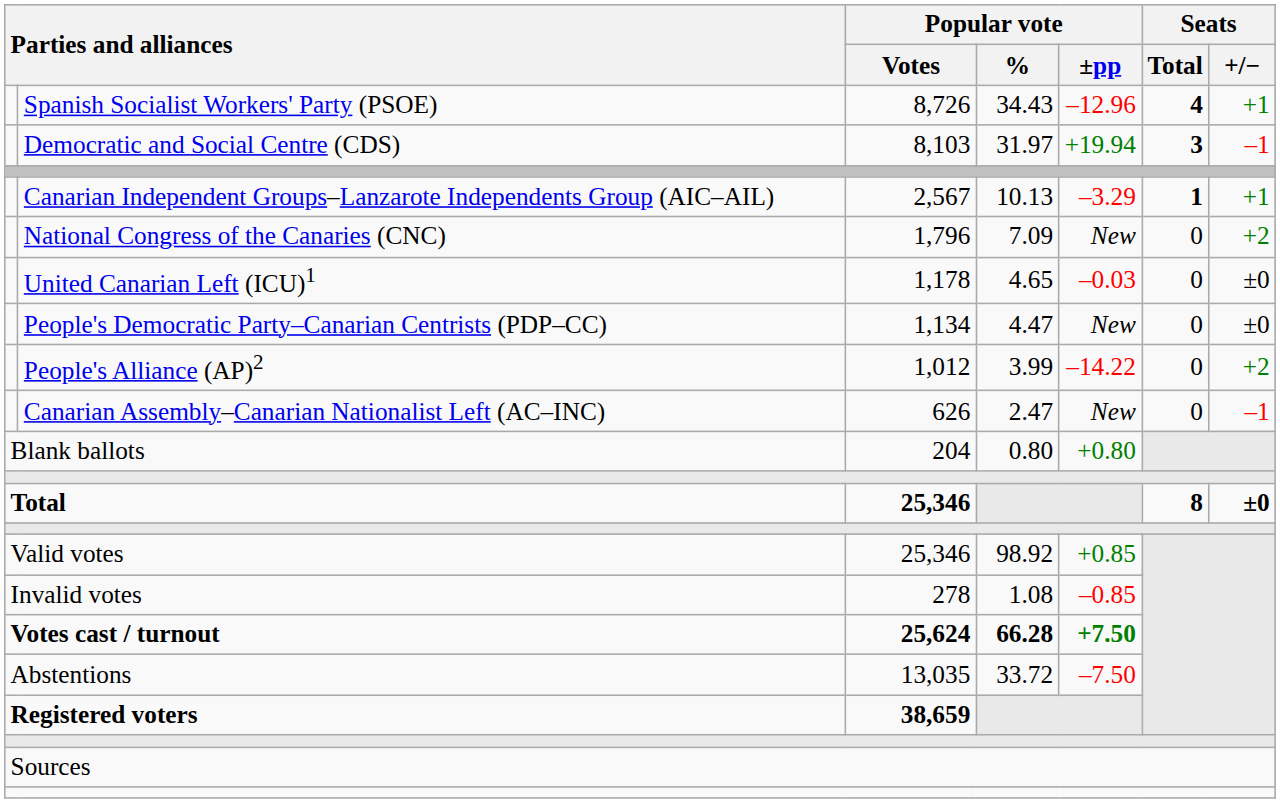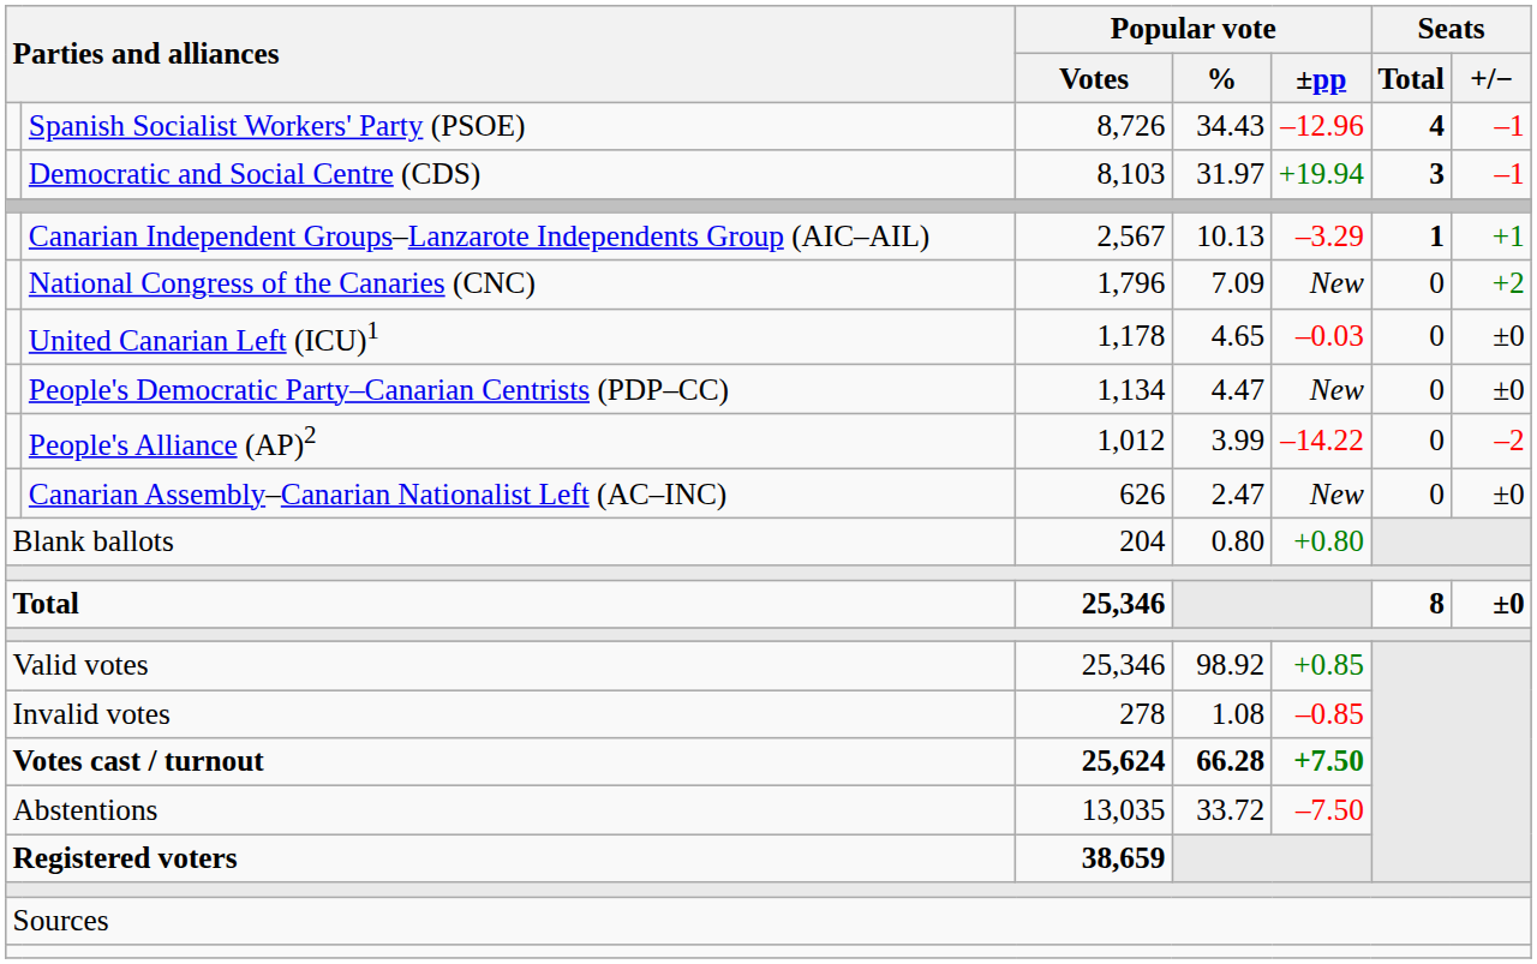Spanish Socialist Workers' Party (PSOE) | Seats / +/−: +1 -> –1
People's Alliance (AP)2 | Seats / +/−: +2 -> –2
Canarian Assembly–Canarian Nationalist Left (AC–INC) | Seats / +/−: –1 -> ±0
